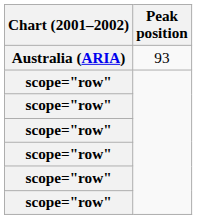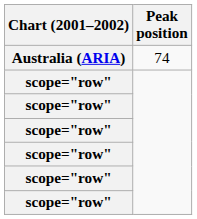Australia (ARIA) | Peak position: 93 -> 74
